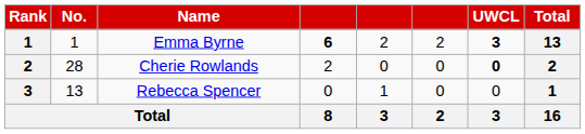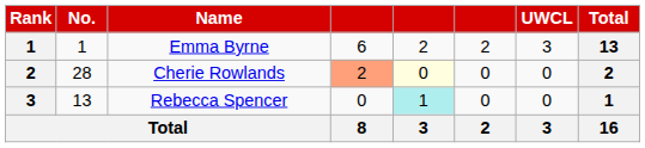Emma Byrne | column 4: bold -> normal
Emma Byrne | UWCL: bold -> normal
Cherie Rowlands | column 4: no background -> lightsalmon background
Cherie Rowlands | column 5: no background -> lightyellow background
Cherie Rowlands | UWCL: bold -> normal
Rebecca Spencer | column 5: no background -> paleturquoise background
